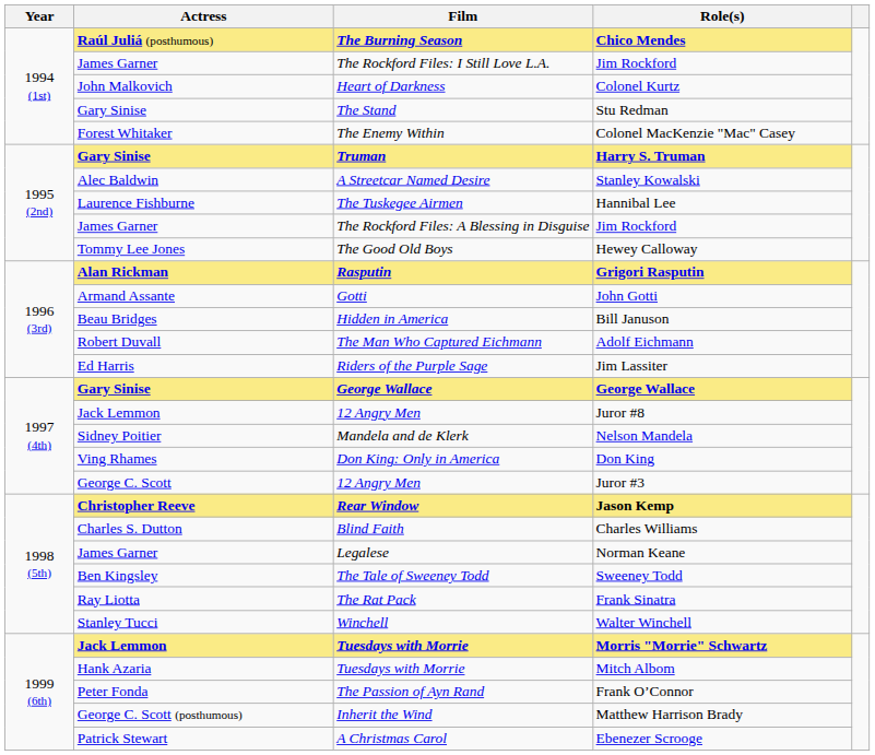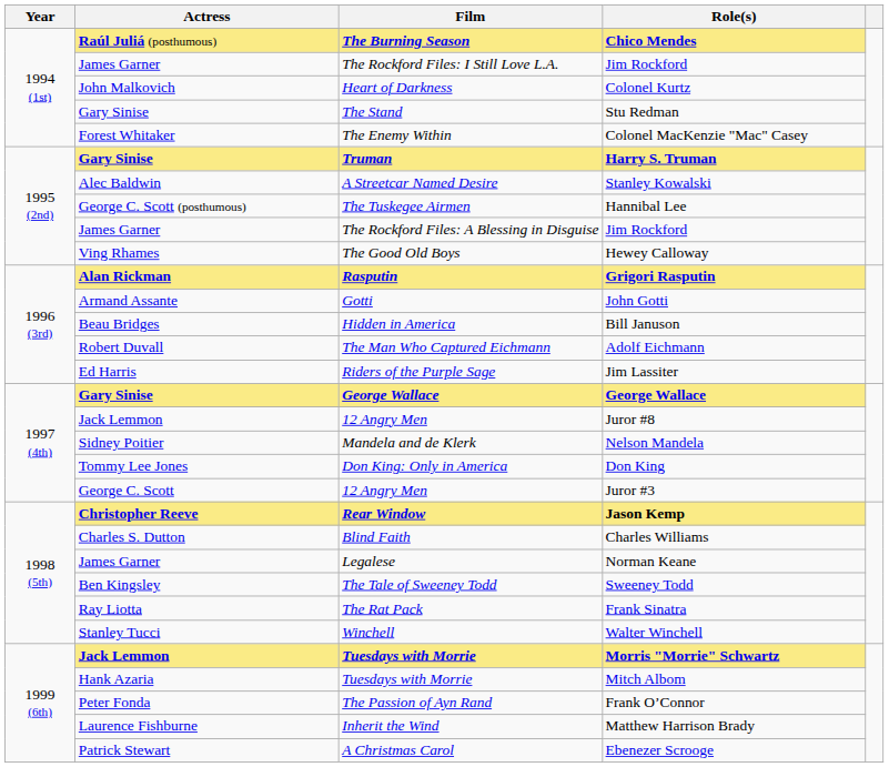Hannibal Lee | Actress: Laurence Fishburne -> George C. Scott (posthumous)
Hewey Calloway | Actress: Tommy Lee Jones -> Ving Rhames
Don King | Actress: Ving Rhames -> Tommy Lee Jones
Matthew Harrison Brady | Actress: George C. Scott (posthumous) -> Laurence Fishburne
